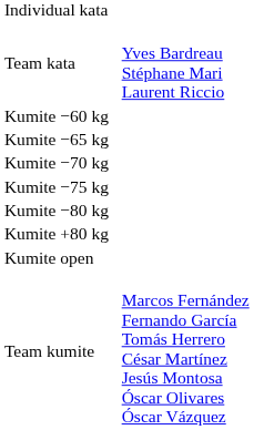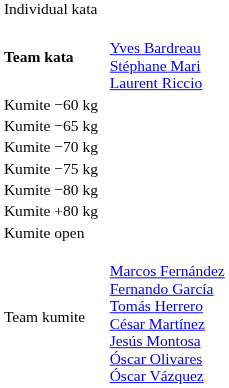Team kata | column 1: normal -> bold
